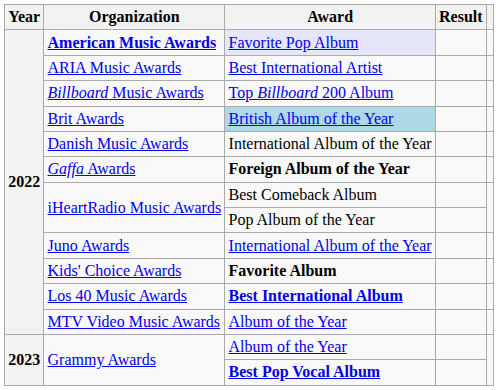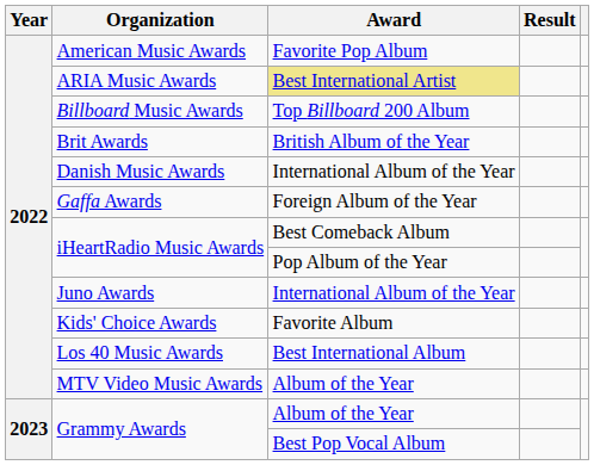American Music Awards | Organization: bold -> normal
American Music Awards | Award: lavender background -> no background
ARIA Music Awards | Award: no background -> khaki background
Brit Awards | Award: lightblue background -> no background
Gaffa Awards | Award: bold -> normal
Kids' Choice Awards | Award: bold -> normal
Los 40 Music Awards | Award: bold -> normal
Grammy Awards / Best Pop Vocal Album | Award: bold -> normal
